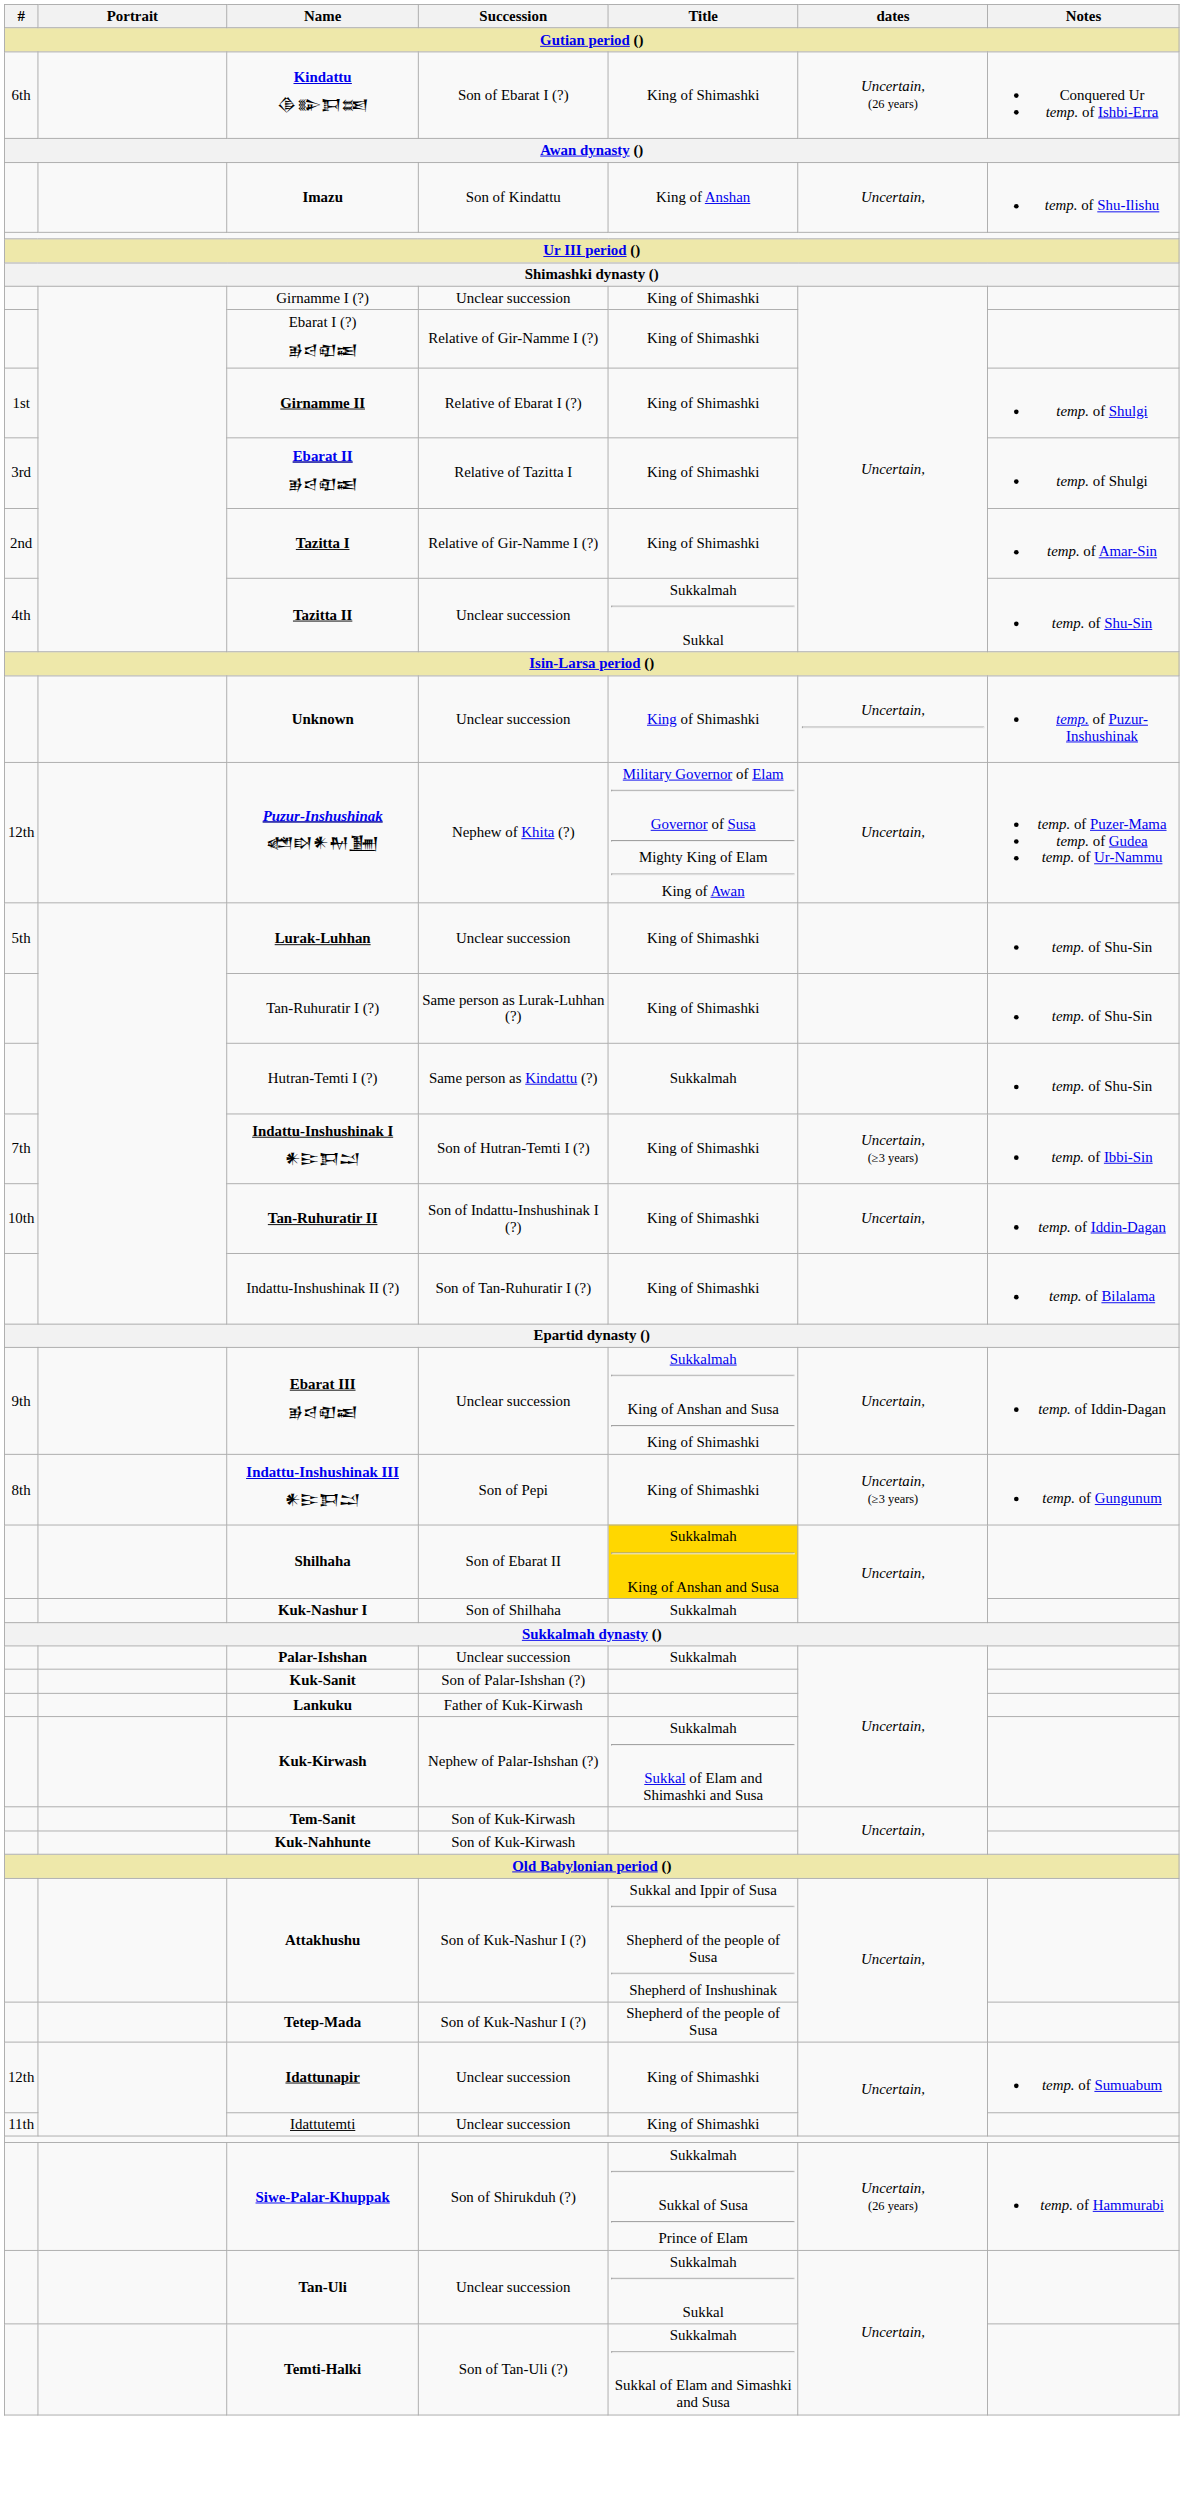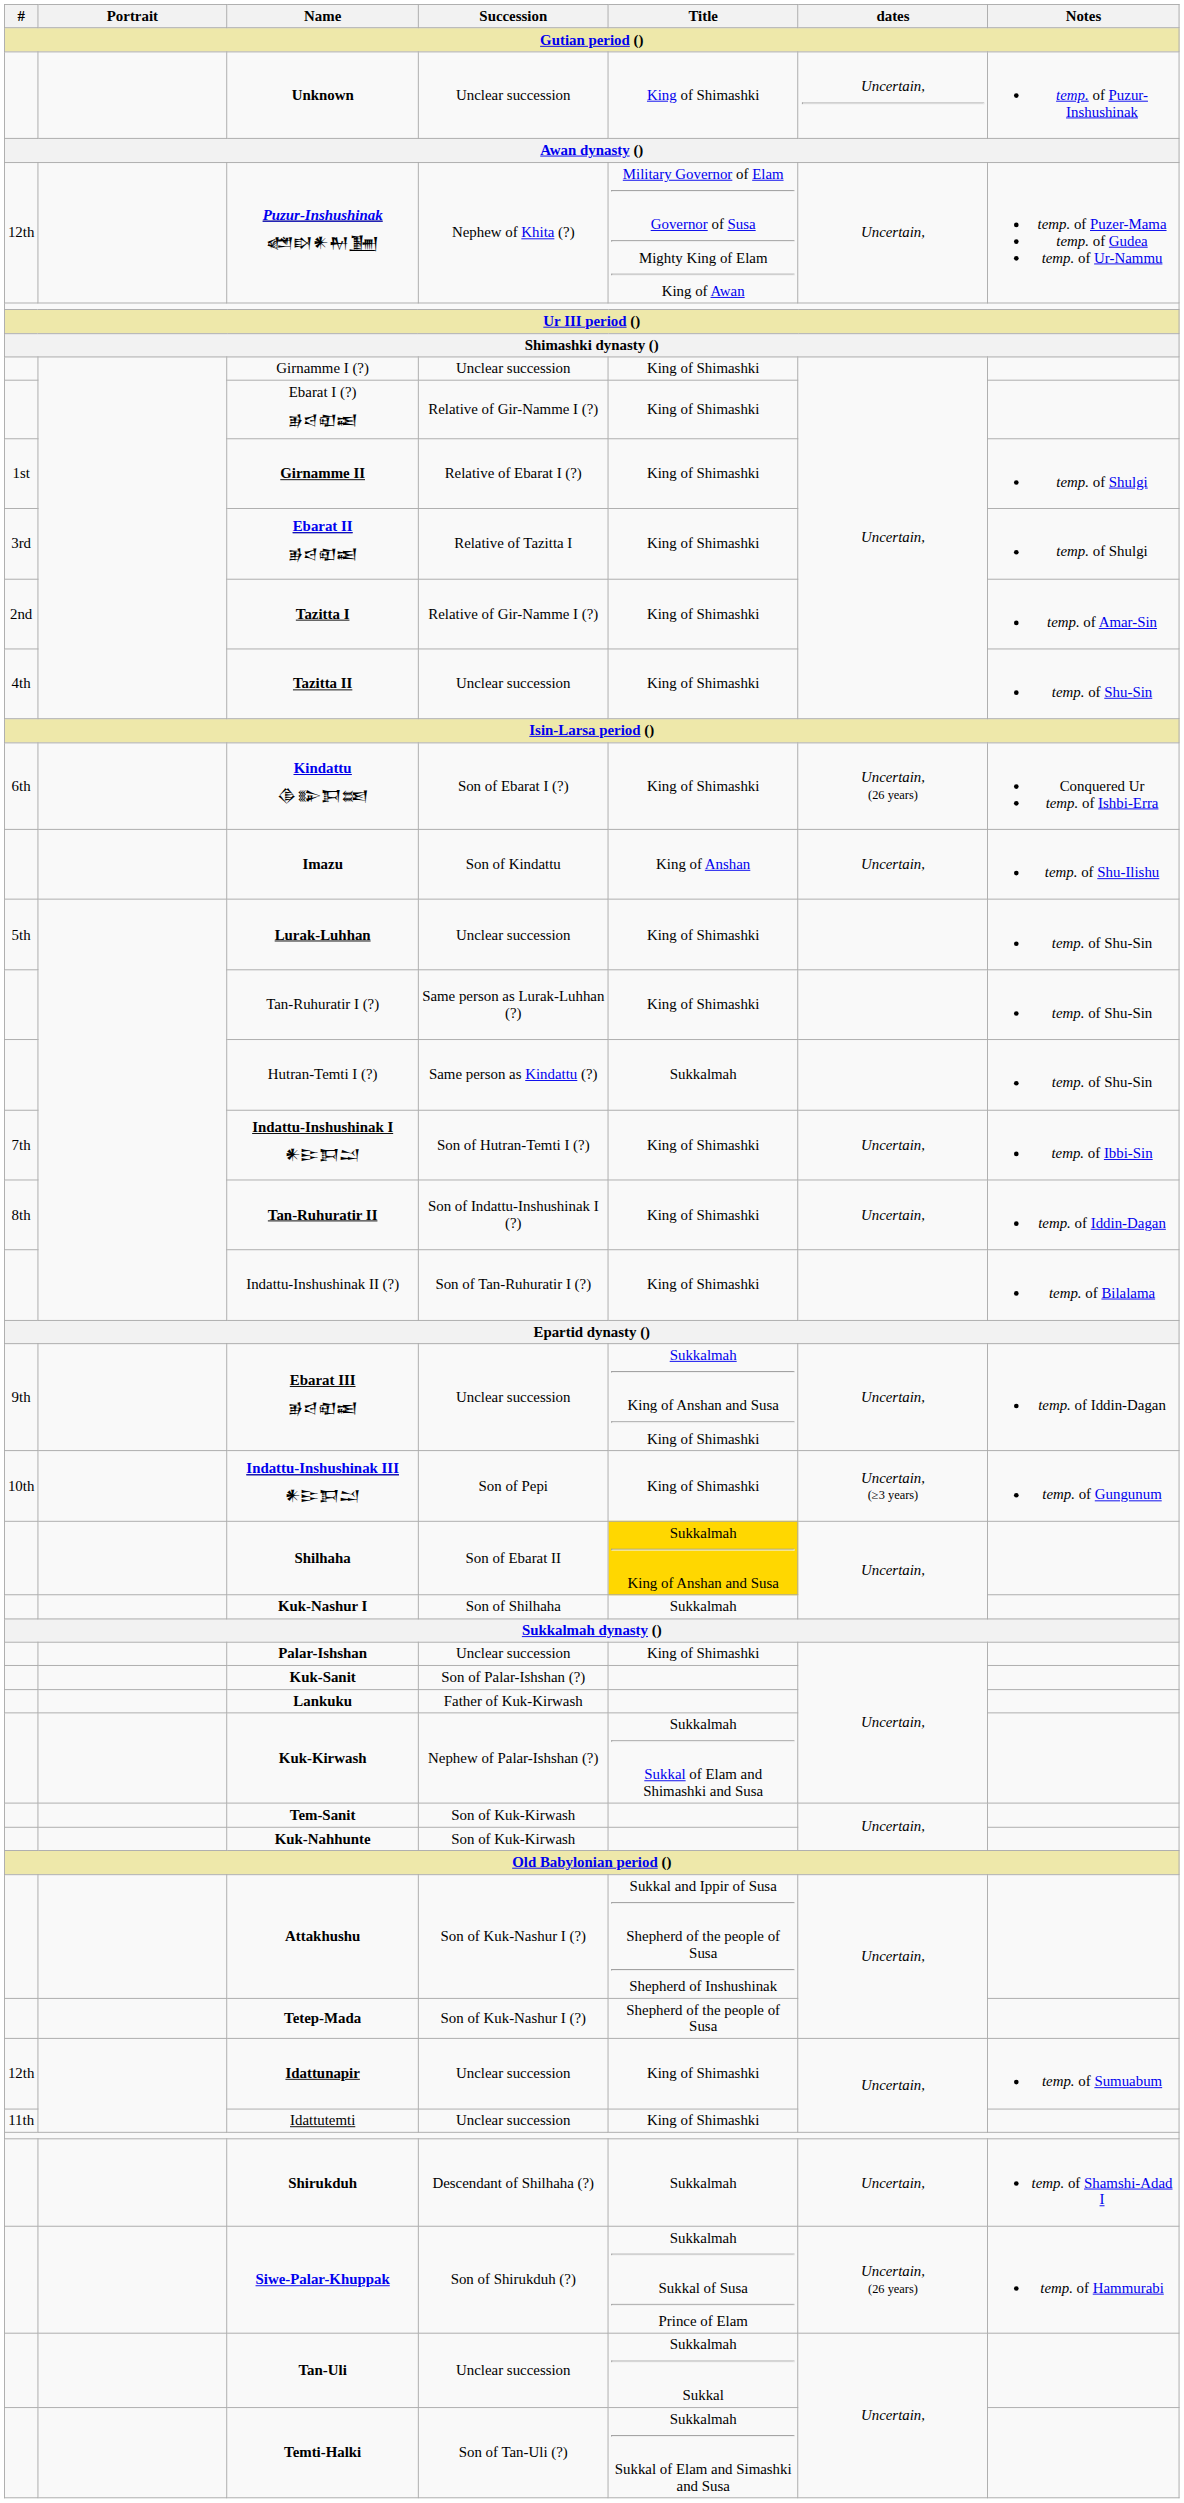rows swapped: Unknown <-> Kindattu 𒆠𒅔𒁕𒌅
rows swapped: Puzur-Inshushinak 𒅤𒊭𒀭𒈹𒂞 <-> Imazu
Tazitta II | Title: Sukkalmah Sukkal -> King of Shimashki
Indattu-Inshushinak I 𒀭𒄿𒁕𒁺 | dates: Uncertain, (≥3 years) -> Uncertain,
Tan-Ruhuratir II | #: 10th -> 8th
Indattu-Inshushinak III 𒀭𒄿𒁕𒁺 | #: 8th -> 10th
Palar-Ishshan | Title: Sukkalmah -> King of Shimashki
+ row: Shirukduh | Descendant of Shilhaha (?) | Sukkalmah | Uncertain, | temp. of Shamshi-Adad I
